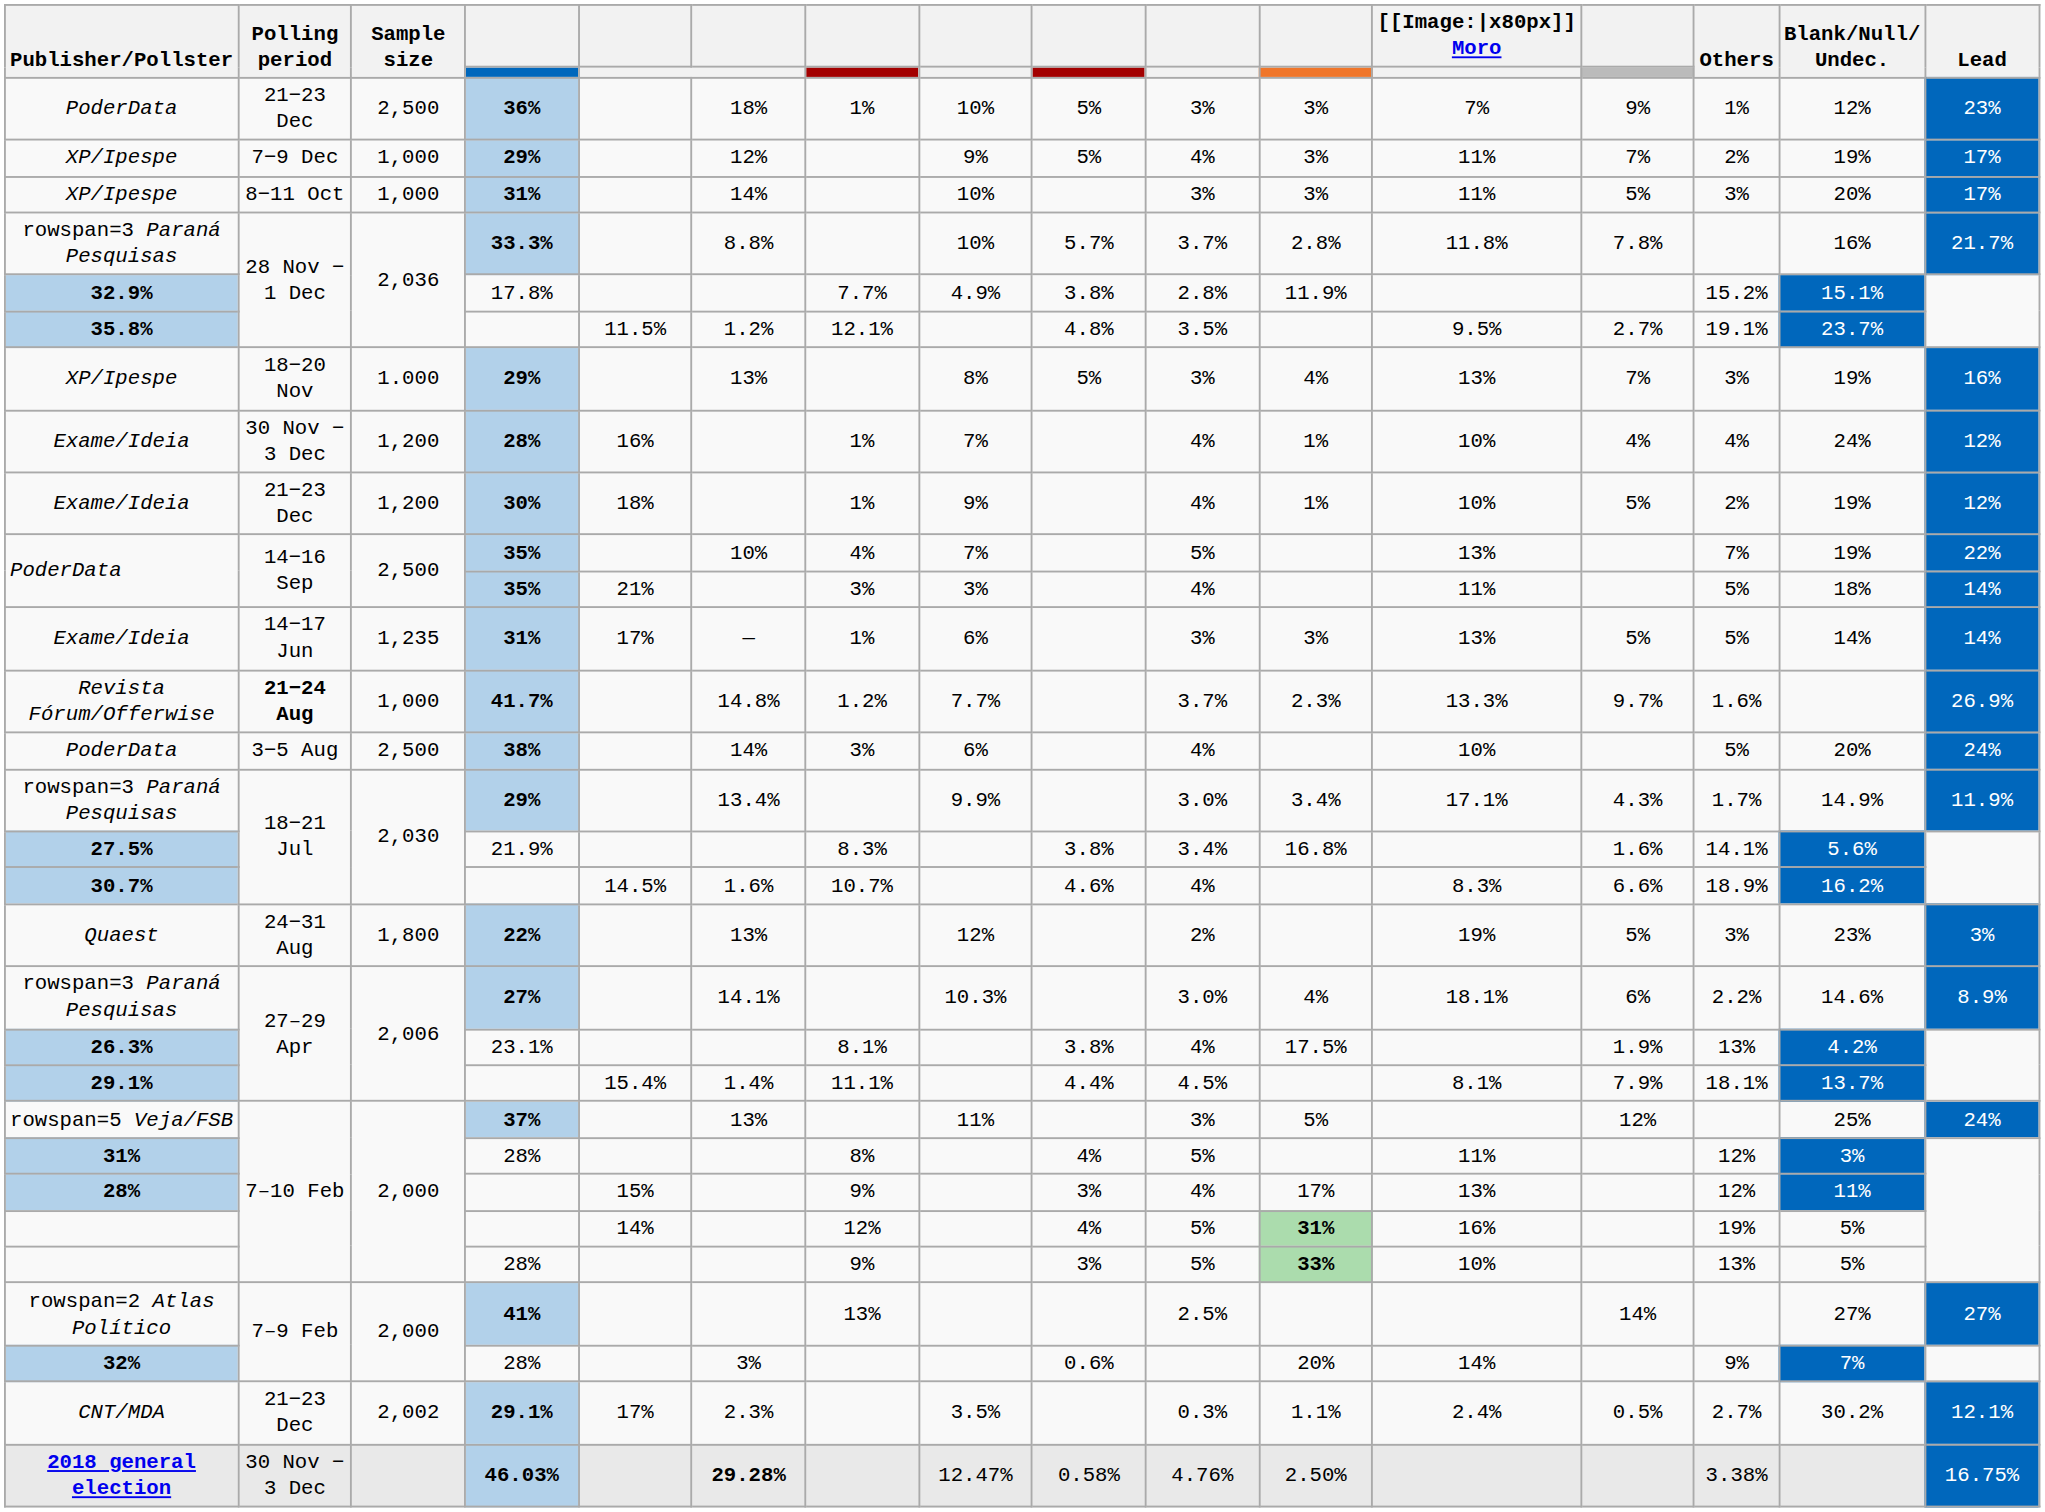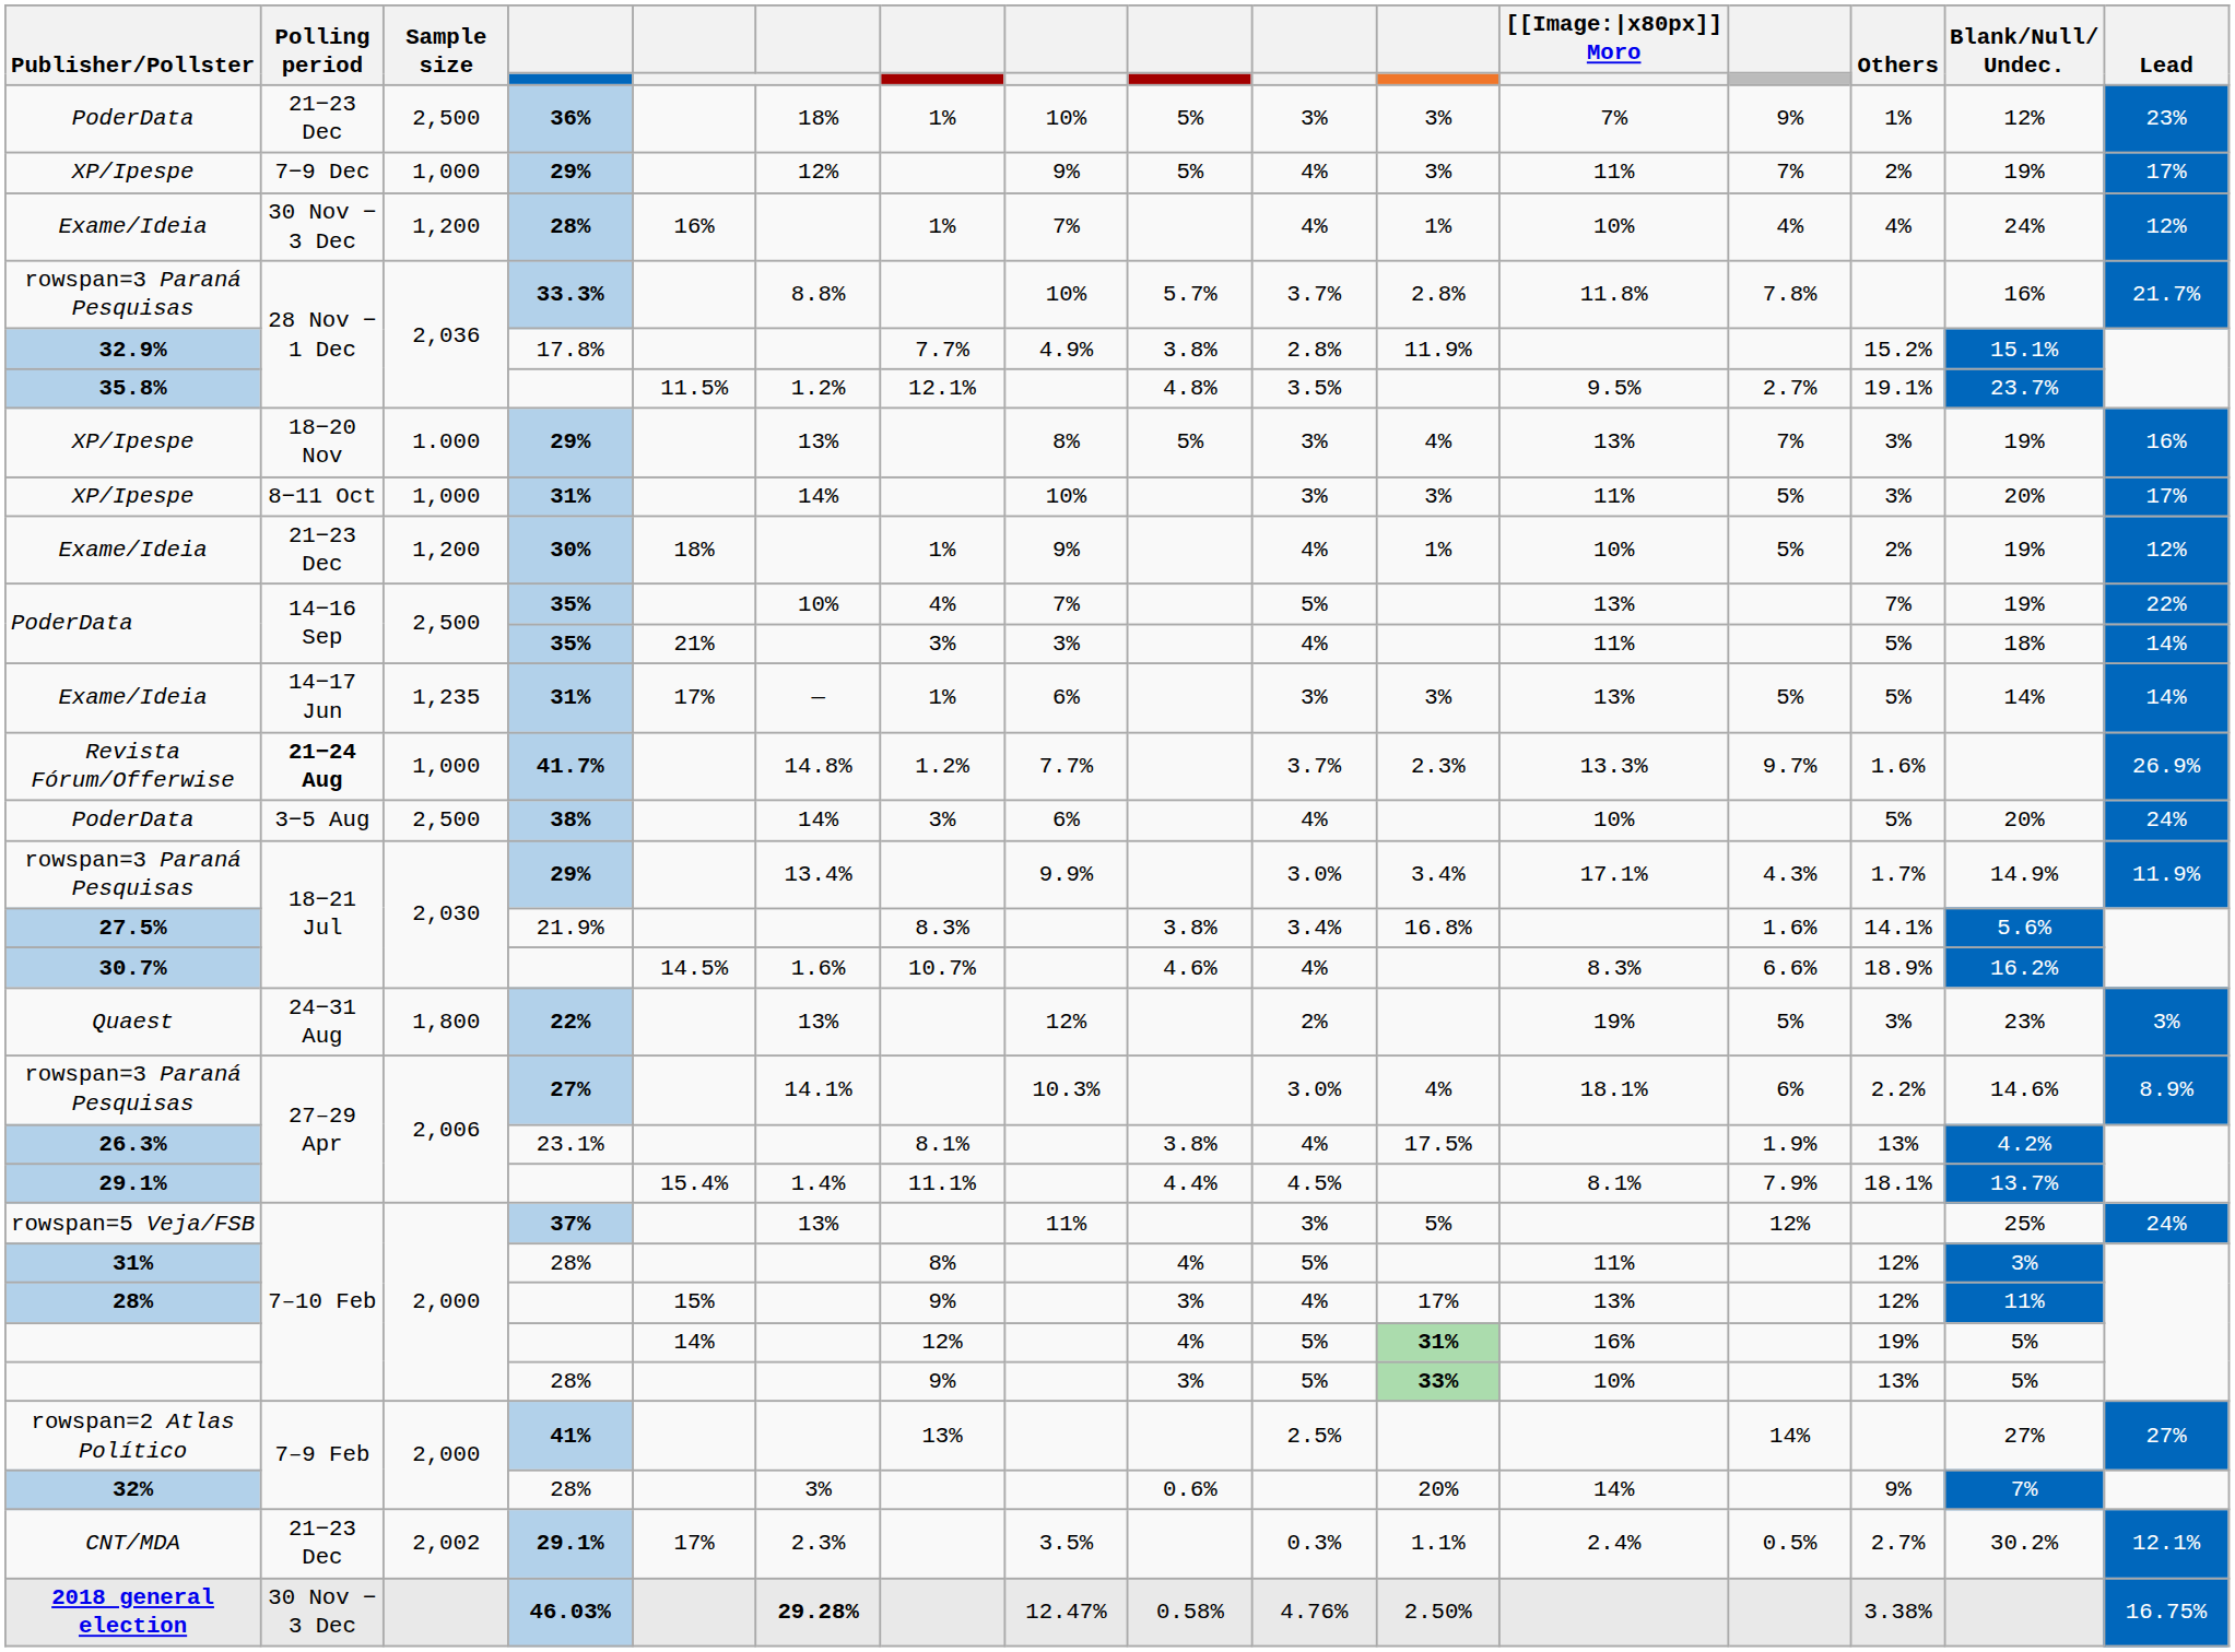rows swapped: Exame/Ideia / 28% <-> XP/Ipespe / 31%
